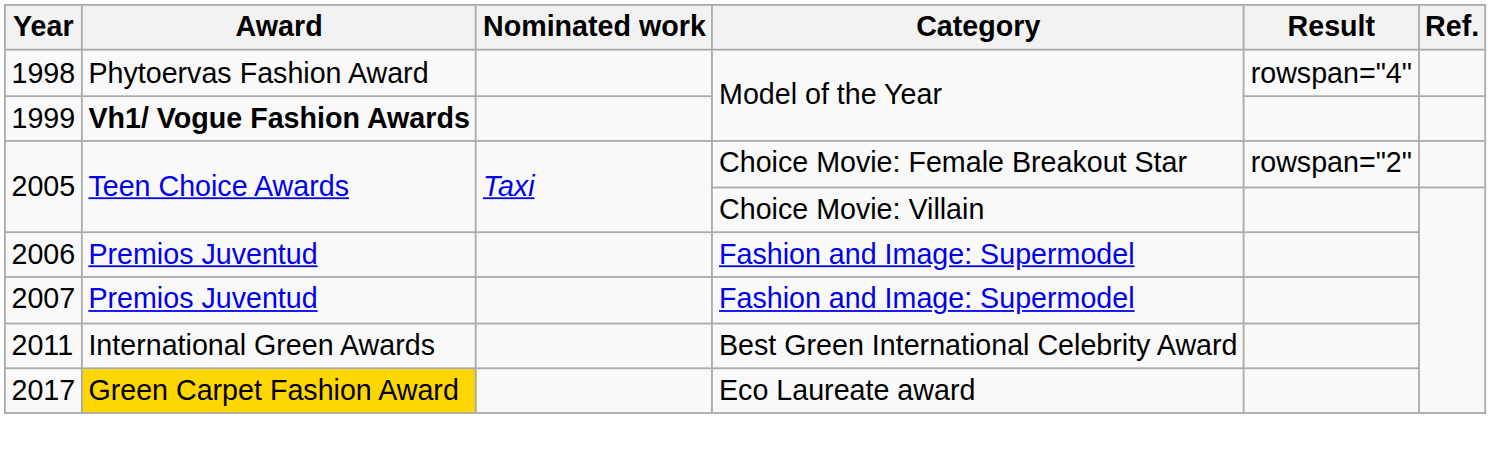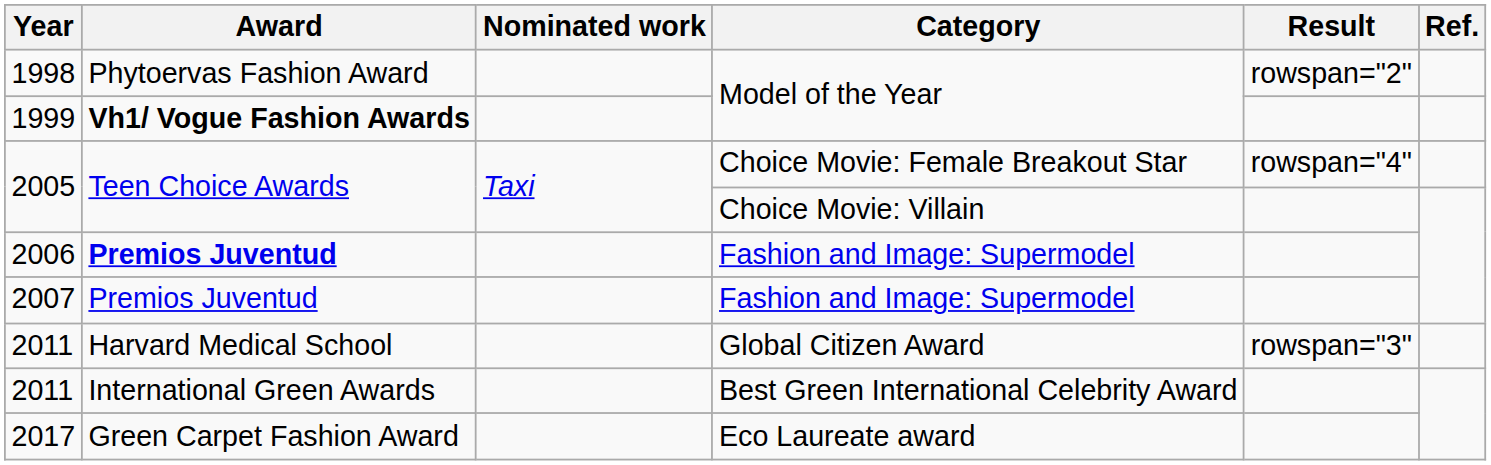1998 | Result: rowspan="4" -> rowspan="2"
2005 / Choice Movie: Female Breakout Star | Result: rowspan="2" -> rowspan="4"
2006 | Award: normal -> bold
+ row: 2011 | Harvard Medical School | Global Citizen Award | rowspan="3"
2017 | Award: gold background -> no background
